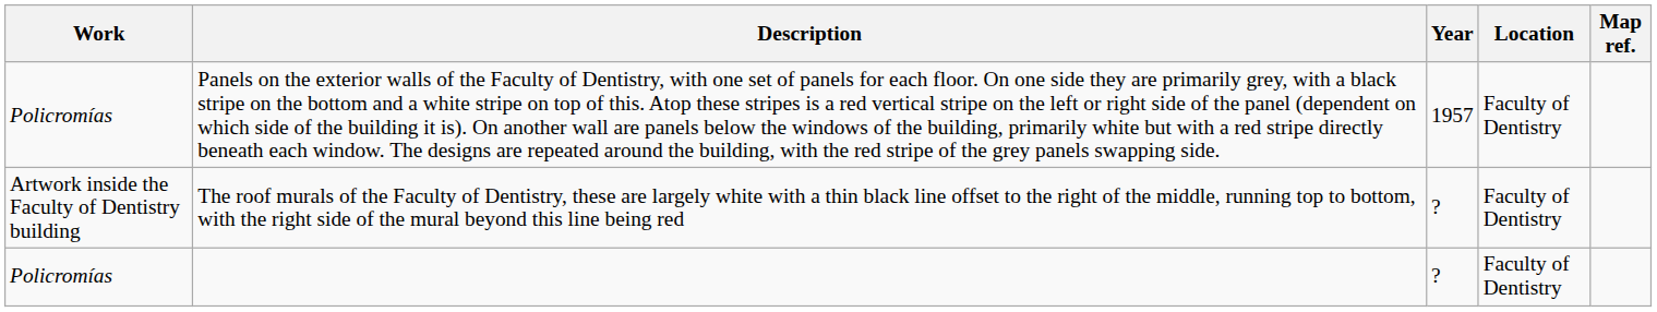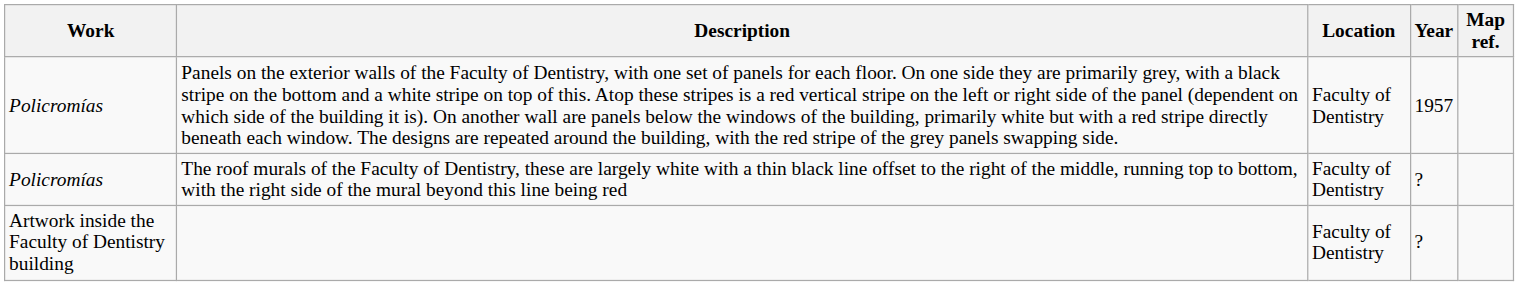columns swapped: Year <-> Location
row 3 | Work: Artwork inside the Faculty of Dentistry building -> Policromías
row 4 | Work: Policromías -> Artwork inside the Faculty of Dentistry building
